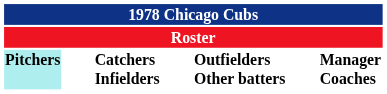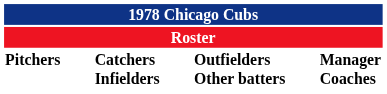Pitchers | column 1: paleturquoise background -> no background
